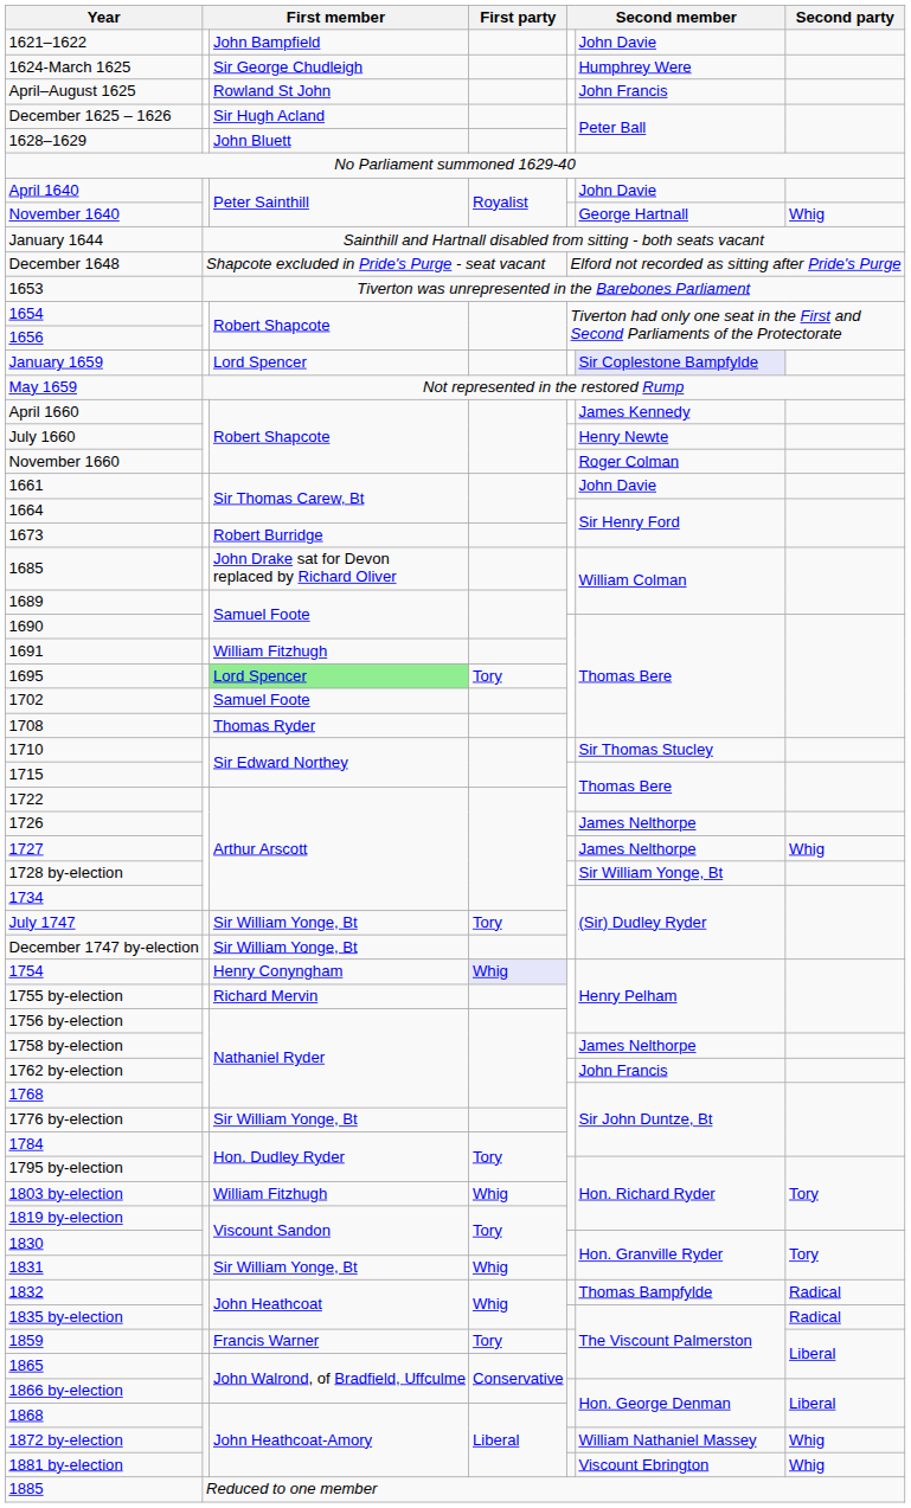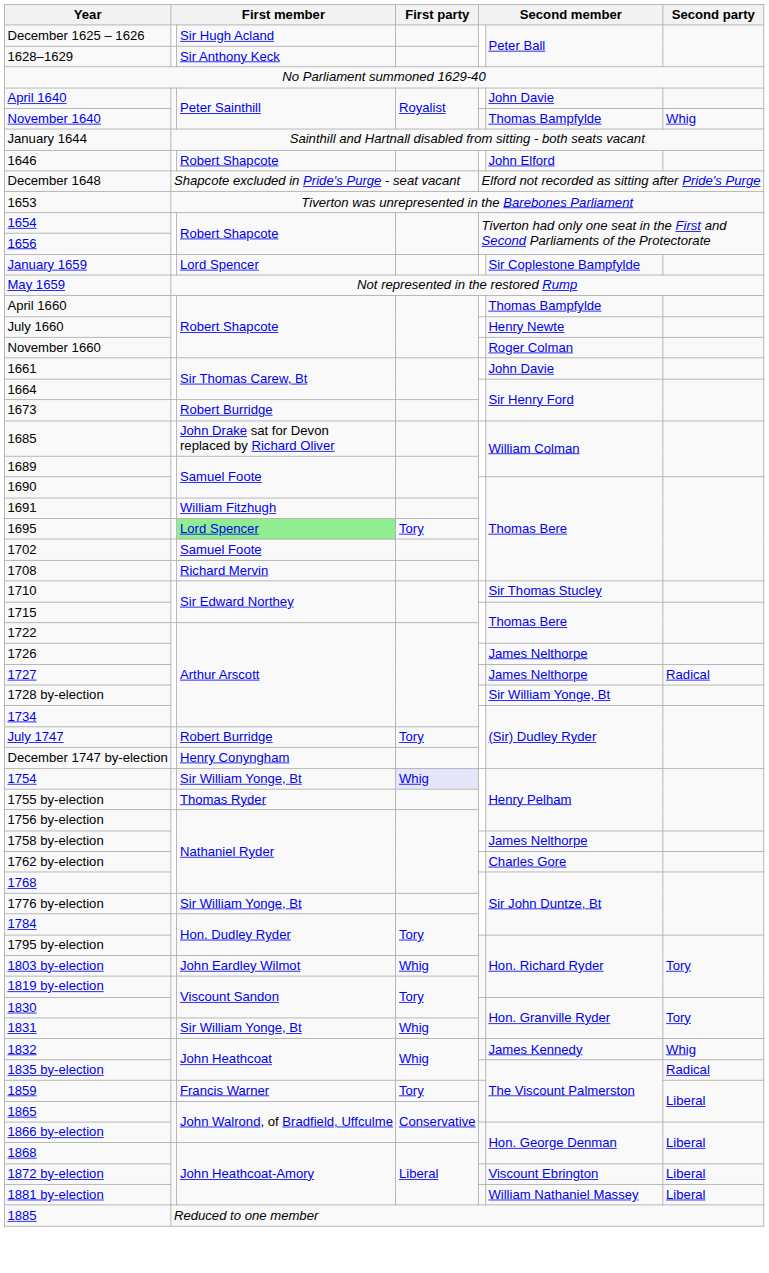- row: 1621–1622 | John Bampfield | John Davie
- row: 1624-March 1625 | Sir George Chudleigh | Humphrey Were
- row: April–August 1625 | Rowland St John | John Francis
1628–1629 | column 3: John Bluett -> Sir Anthony Keck
November 1640 | column 6: George Hartnall -> Thomas Bampfylde
+ row: 1646 | Robert Shapcote | John Elford
January 1659 | column 6: lavender background -> no background
April 1660 | column 6: James Kennedy -> Thomas Bampfylde
1708 | column 3: Thomas Ryder -> Richard Mervin
1727 | Second party: Whig -> Radical
July 1747 | column 3: Sir William Yonge, Bt -> Robert Burridge
December 1747 by-election | column 3: Sir William Yonge, Bt -> Henry Conyngham
1754 | column 3: Henry Conyngham -> Sir William Yonge, Bt
1755 by-election | column 3: Richard Mervin -> Thomas Ryder
1762 by-election | column 6: John Francis -> Charles Gore
1803 by-election | column 3: William Fitzhugh -> John Eardley Wilmot
1832 | column 6: Thomas Bampfylde -> James Kennedy
1832 | Second party: Radical -> Whig
1872 by-election | column 6: William Nathaniel Massey -> Viscount Ebrington
1872 by-election | Second party: Whig -> Liberal
1881 by-election | column 6: Viscount Ebrington -> William Nathaniel Massey
1881 by-election | Second party: Whig -> Liberal
